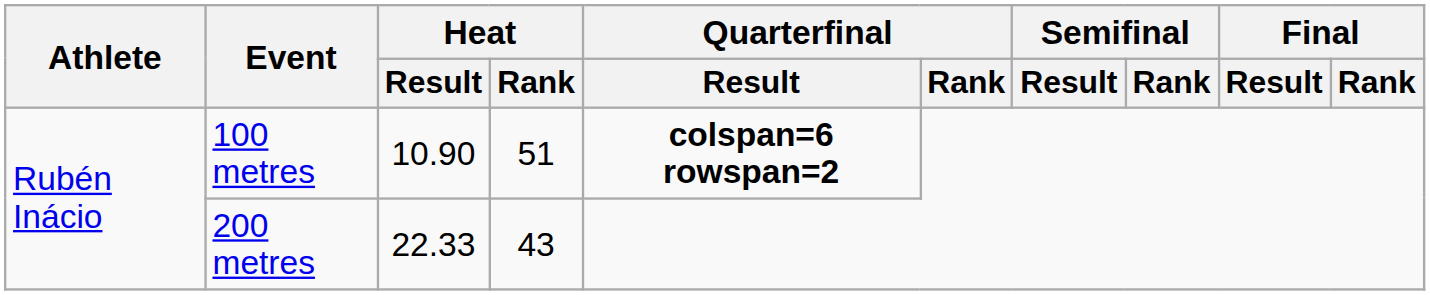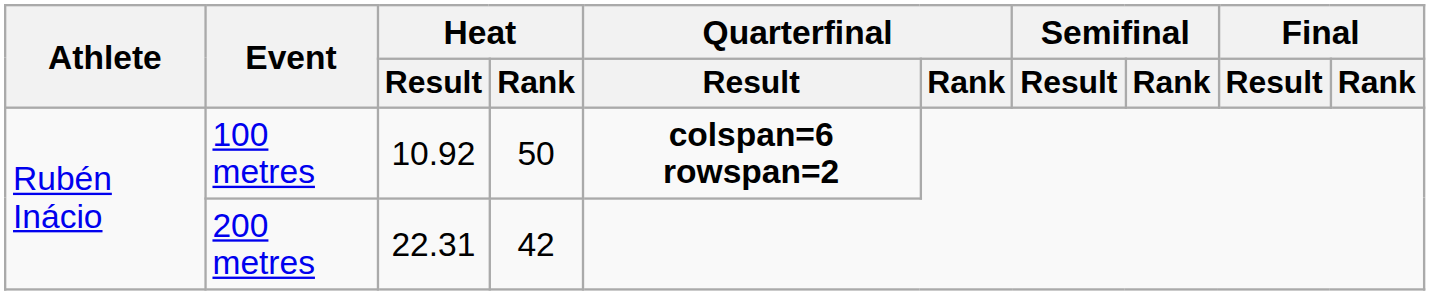100 metres | Heat / Result: 10.90 -> 10.92
100 metres | Heat / Rank: 51 -> 50
200 metres | Heat / Result: 22.33 -> 22.31
200 metres | Heat / Rank: 43 -> 42
